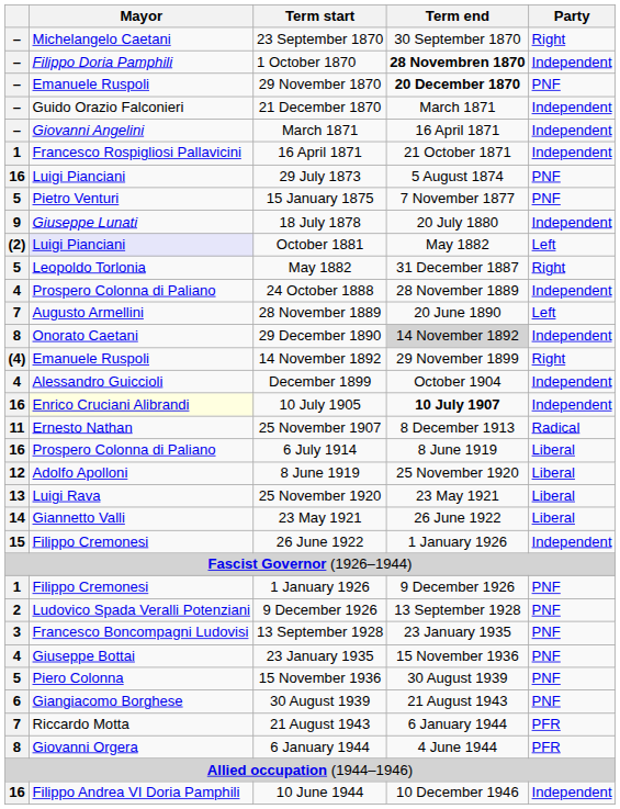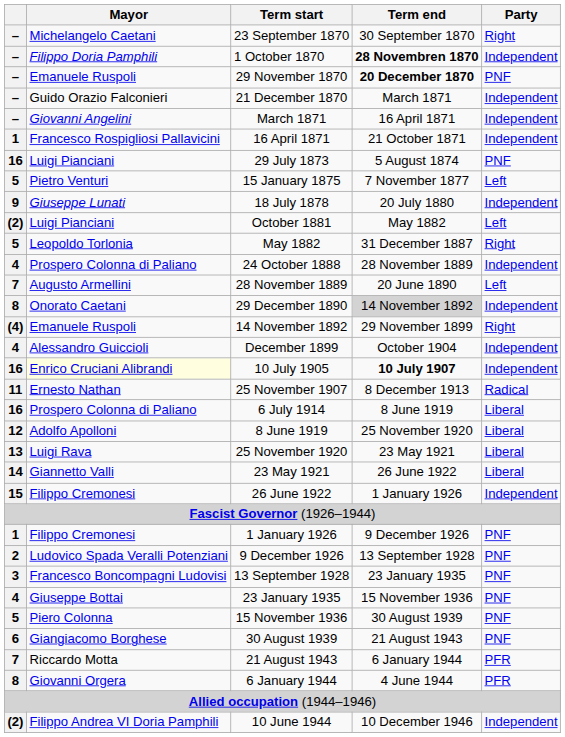15 January 1875 | Party: PNF -> Left
October 1881 | Mayor: lavender background -> no background
10 June 1944 | column 1: 16 -> (2)
